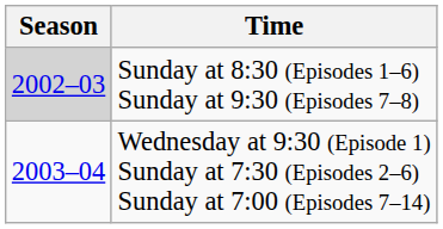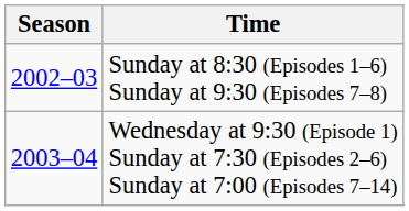Sunday at 8:30 (Episodes 1–6) Sunday at 9:30 (Episodes 7–8) | Season: lightgrey background -> no background
